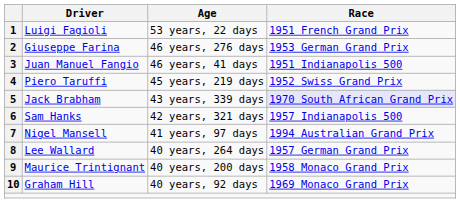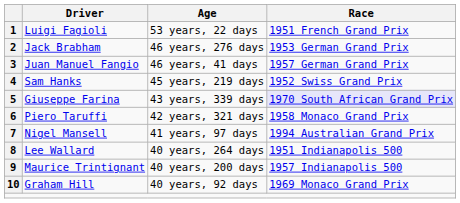2 | Driver: Giuseppe Farina -> Jack Brabham
3 | Race: 1951 Indianapolis 500 -> 1957 German Grand Prix
4 | Driver: Piero Taruffi -> Sam Hanks
5 | Driver: Jack Brabham -> Giuseppe Farina
6 | Driver: Sam Hanks -> Piero Taruffi
6 | Race: 1957 Indianapolis 500 -> 1958 Monaco Grand Prix
8 | Race: 1957 German Grand Prix -> 1951 Indianapolis 500
9 | Race: 1958 Monaco Grand Prix -> 1957 Indianapolis 500
